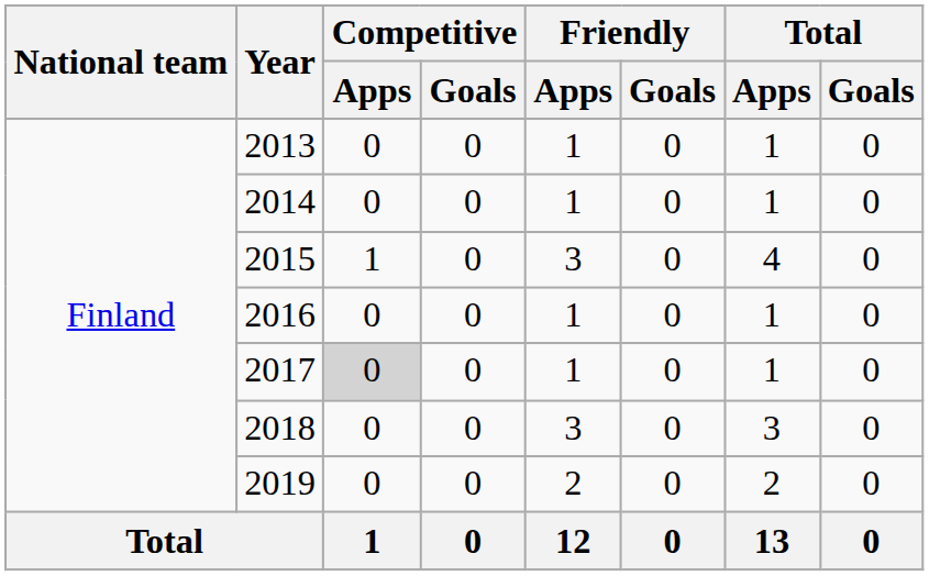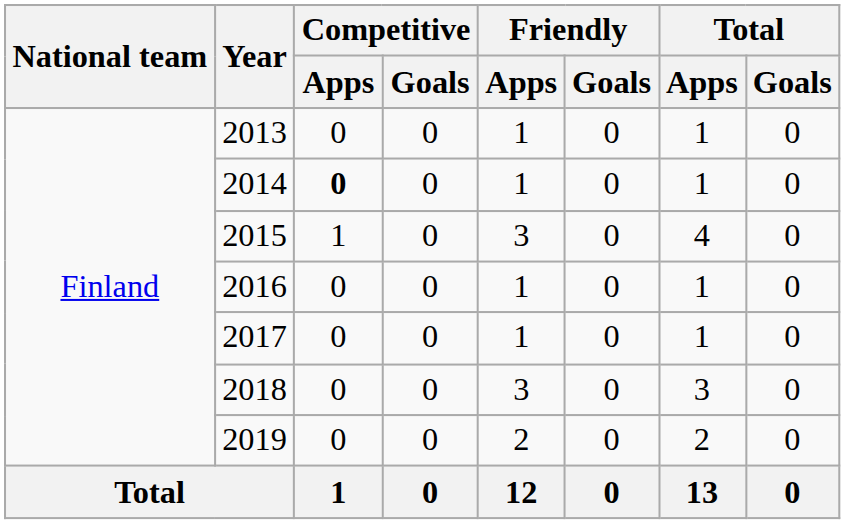2014 | Competitive / Apps: normal -> bold
2017 | Competitive / Apps: lightgrey background -> no background
